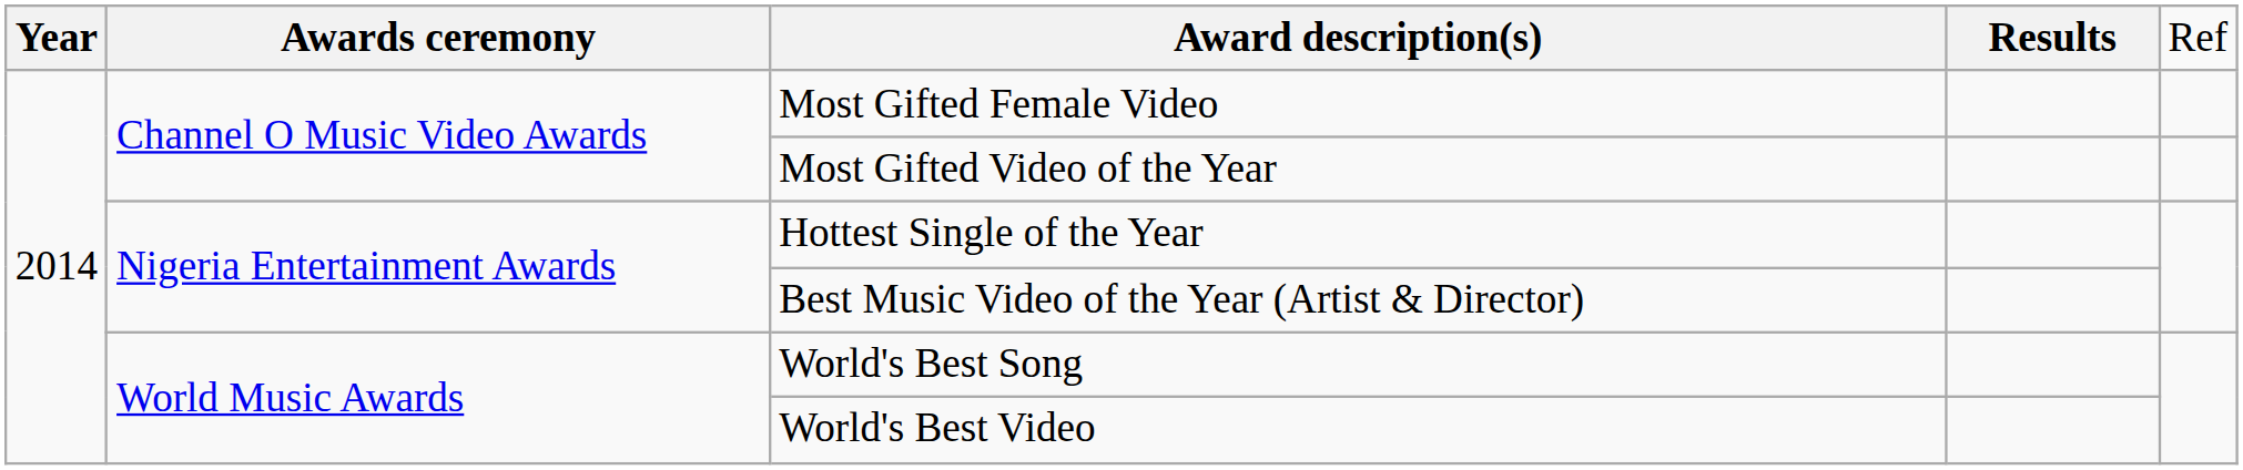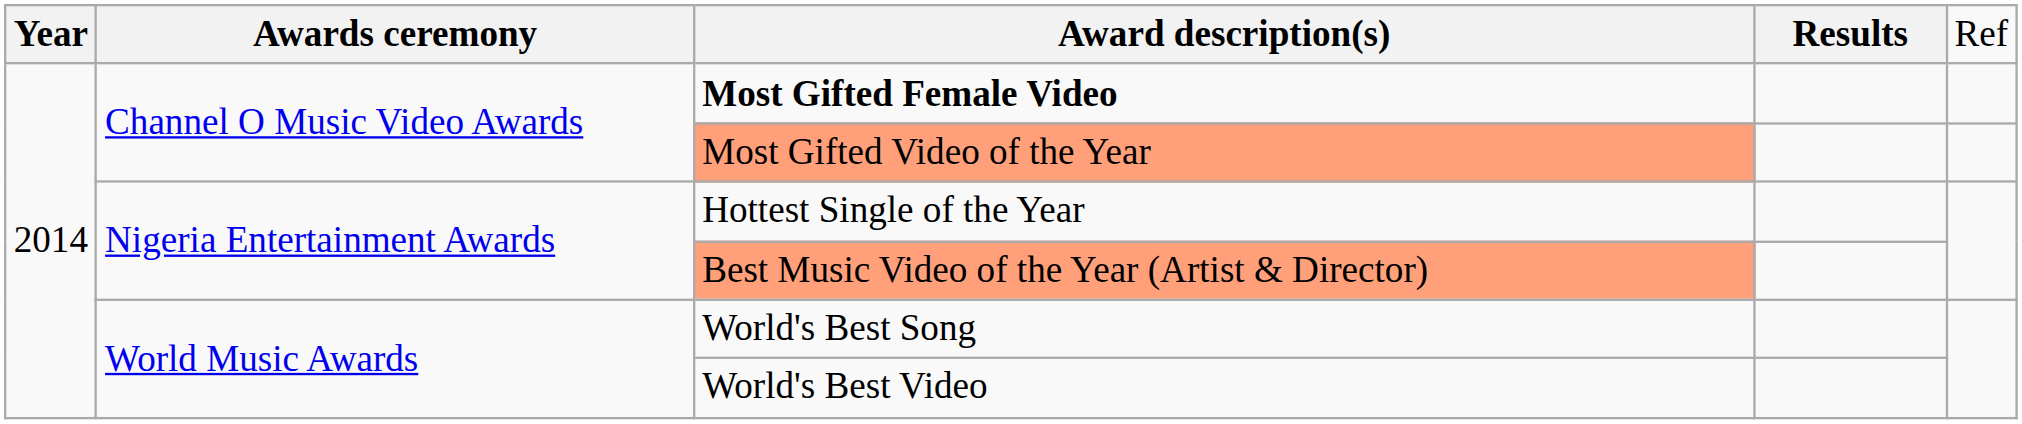Most Gifted Female Video | column 3: normal -> bold
Most Gifted Video of the Year | column 3: no background -> lightsalmon background
Best Music Video of the Year (Artist & Director) | column 3: no background -> lightsalmon background
